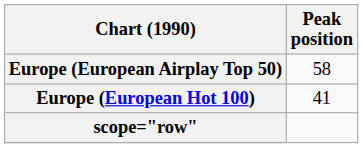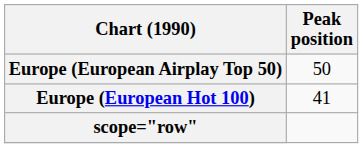Europe (European Airplay Top 50) | Peak position: 58 -> 50
